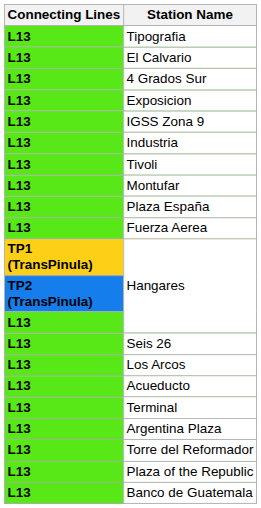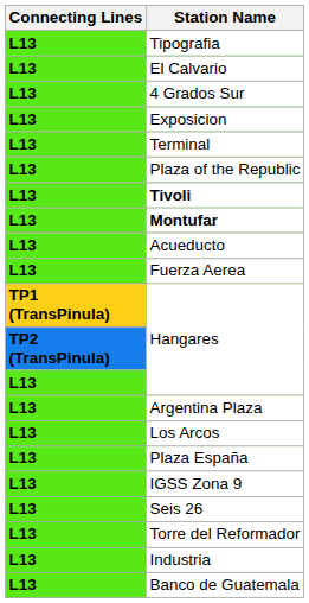row 6 | Station Name: IGSS Zona 9 -> Terminal
row 7 | Station Name: Industria -> Plaza of the Republic
row 8 | Station Name: normal -> bold
row 9 | Station Name: normal -> bold
row 10 | Station Name: Plaza España -> Acueducto
row 15 | Station Name: Seis 26 -> Argentina Plaza
row 17 | Station Name: Acueducto -> Plaza España
row 18 | Station Name: Terminal -> IGSS Zona 9
row 19 | Station Name: Argentina Plaza -> Seis 26
row 21 | Station Name: Plaza of the Republic -> Industria
